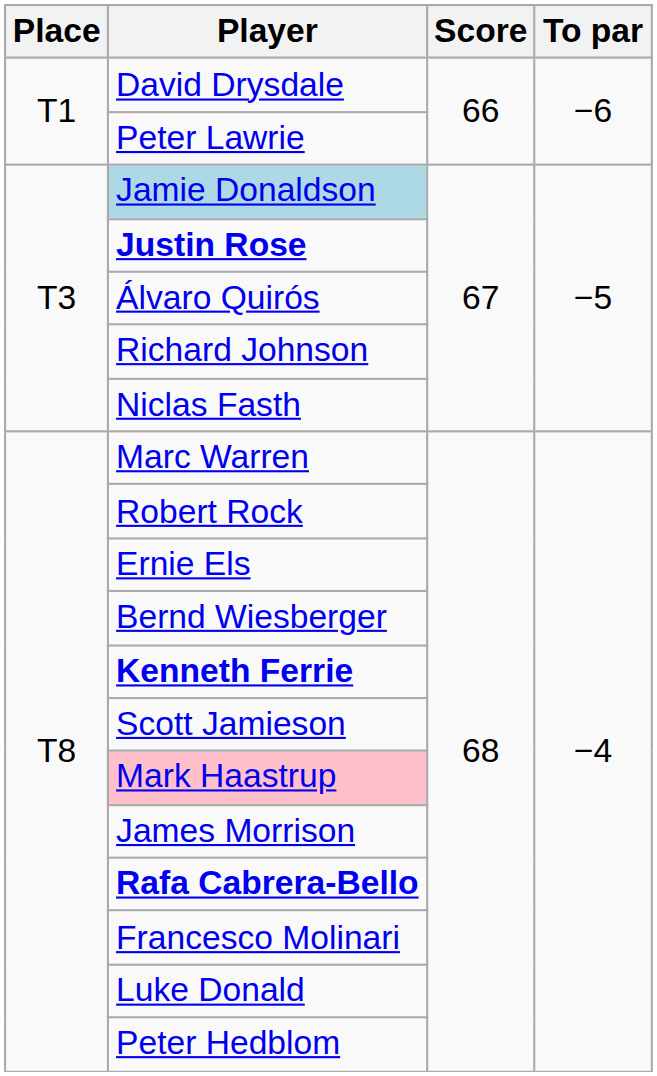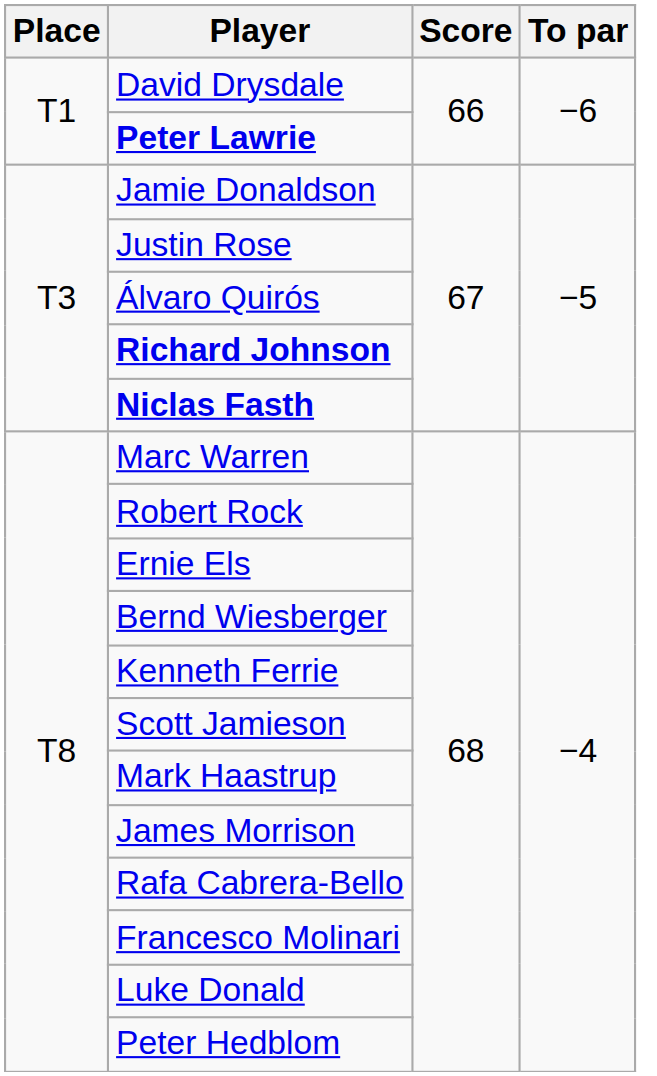Peter Lawrie | Player: normal -> bold
Jamie Donaldson | Player: lightblue background -> no background
Justin Rose | Player: bold -> normal
Richard Johnson | Player: normal -> bold
Niclas Fasth | Player: normal -> bold
Kenneth Ferrie | Player: bold -> normal
Mark Haastrup | Player: pink background -> no background
Rafa Cabrera-Bello | Player: bold -> normal
